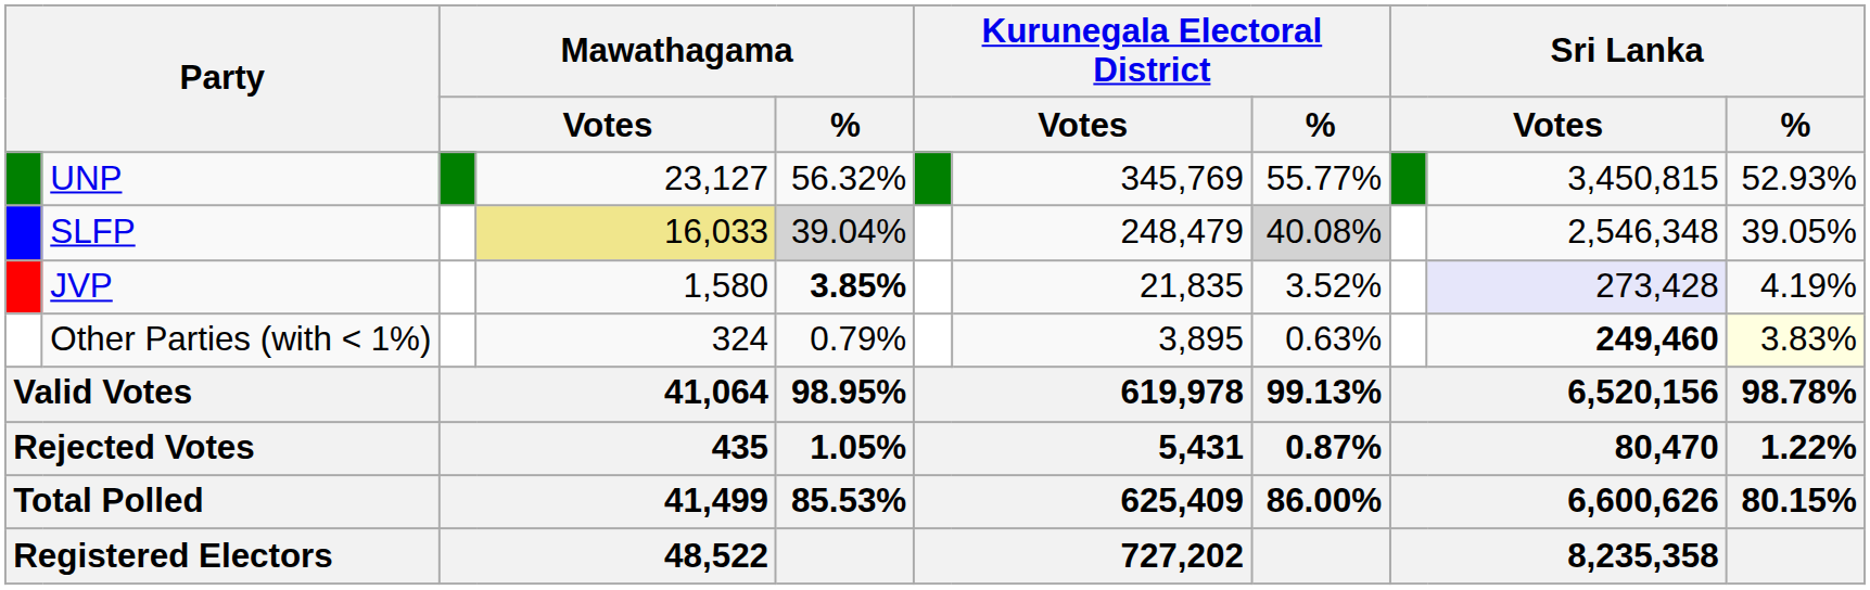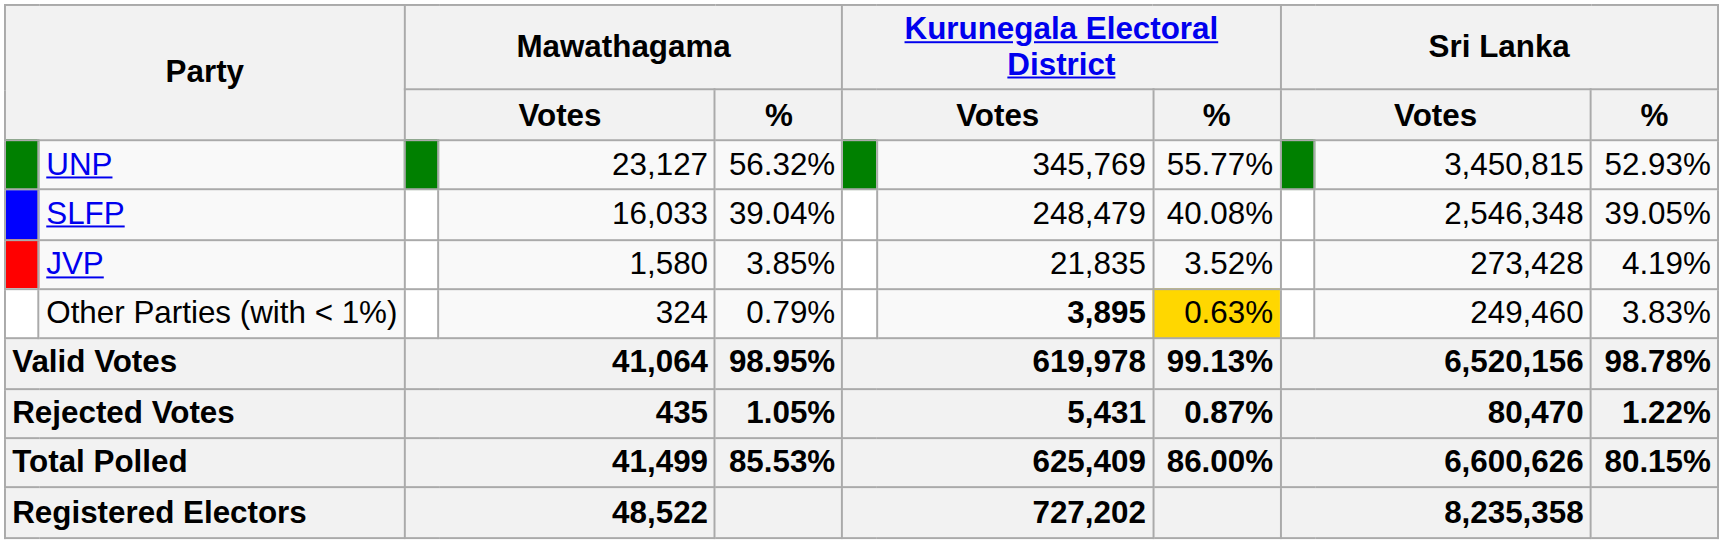SLFP | column 4: khaki background -> no background
SLFP | Mawathagama / %: lightgrey background -> no background
SLFP | Kurunegala Electoral District / %: lightgrey background -> no background
JVP | Mawathagama / %: bold -> normal
JVP | column 10: lavender background -> no background
Other Parties (with < 1%) | column 7: normal -> bold
Other Parties (with < 1%) | Kurunegala Electoral District / %: no background -> gold background
Other Parties (with < 1%) | column 10: bold -> normal
Other Parties (with < 1%) | Sri Lanka / %: lightyellow background -> no background
